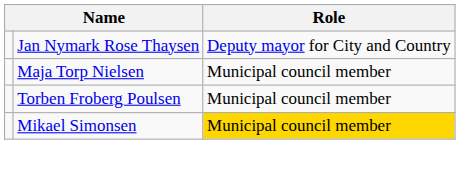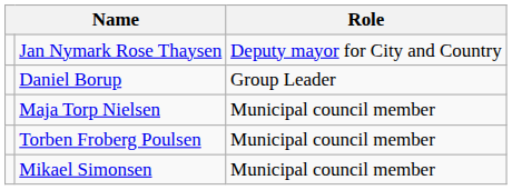+ row: Daniel Borup | Group Leader
Mikael Simonsen | Role: gold background -> no background
